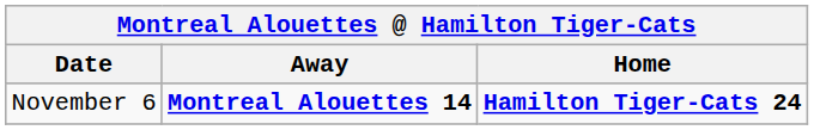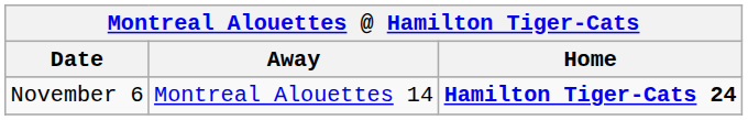November 6 | Away: bold -> normal
